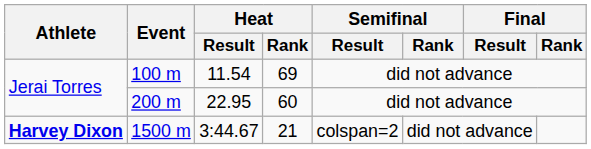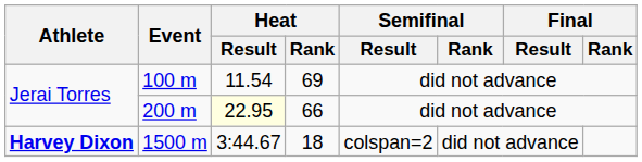200 m | Heat / Result: no background -> lightyellow background
200 m | Heat / Rank: 60 -> 66
1500 m | Heat / Rank: 21 -> 18
